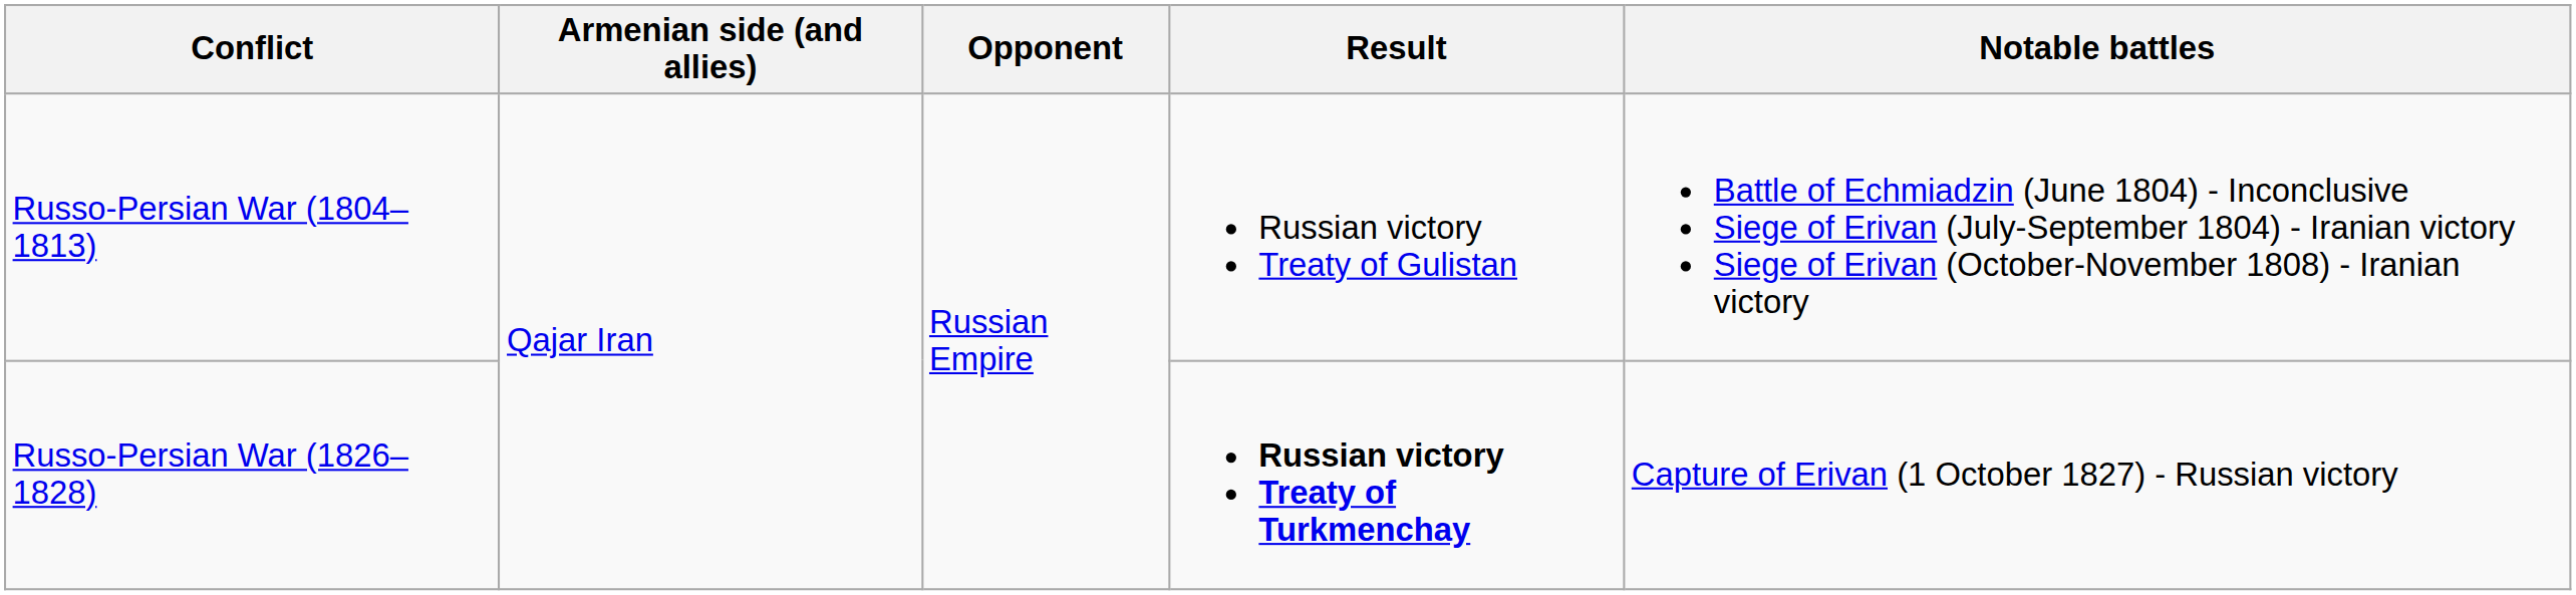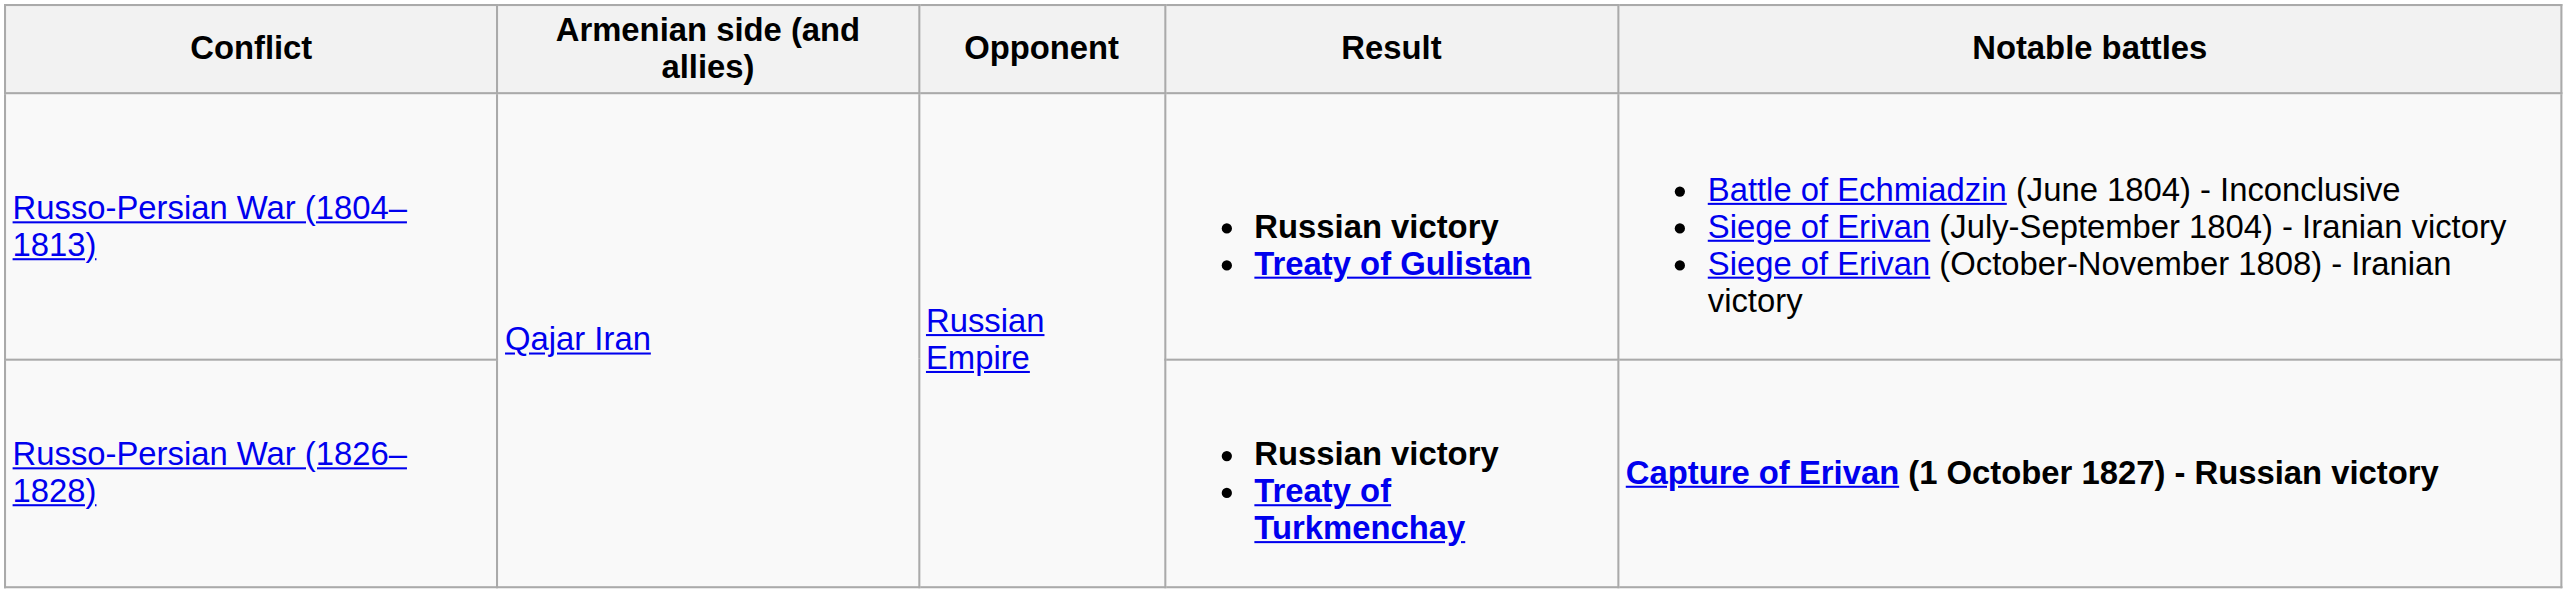Russo-Persian War (1804–1813) | Result: normal -> bold
Russo-Persian War (1826–1828) | Notable battles: normal -> bold
